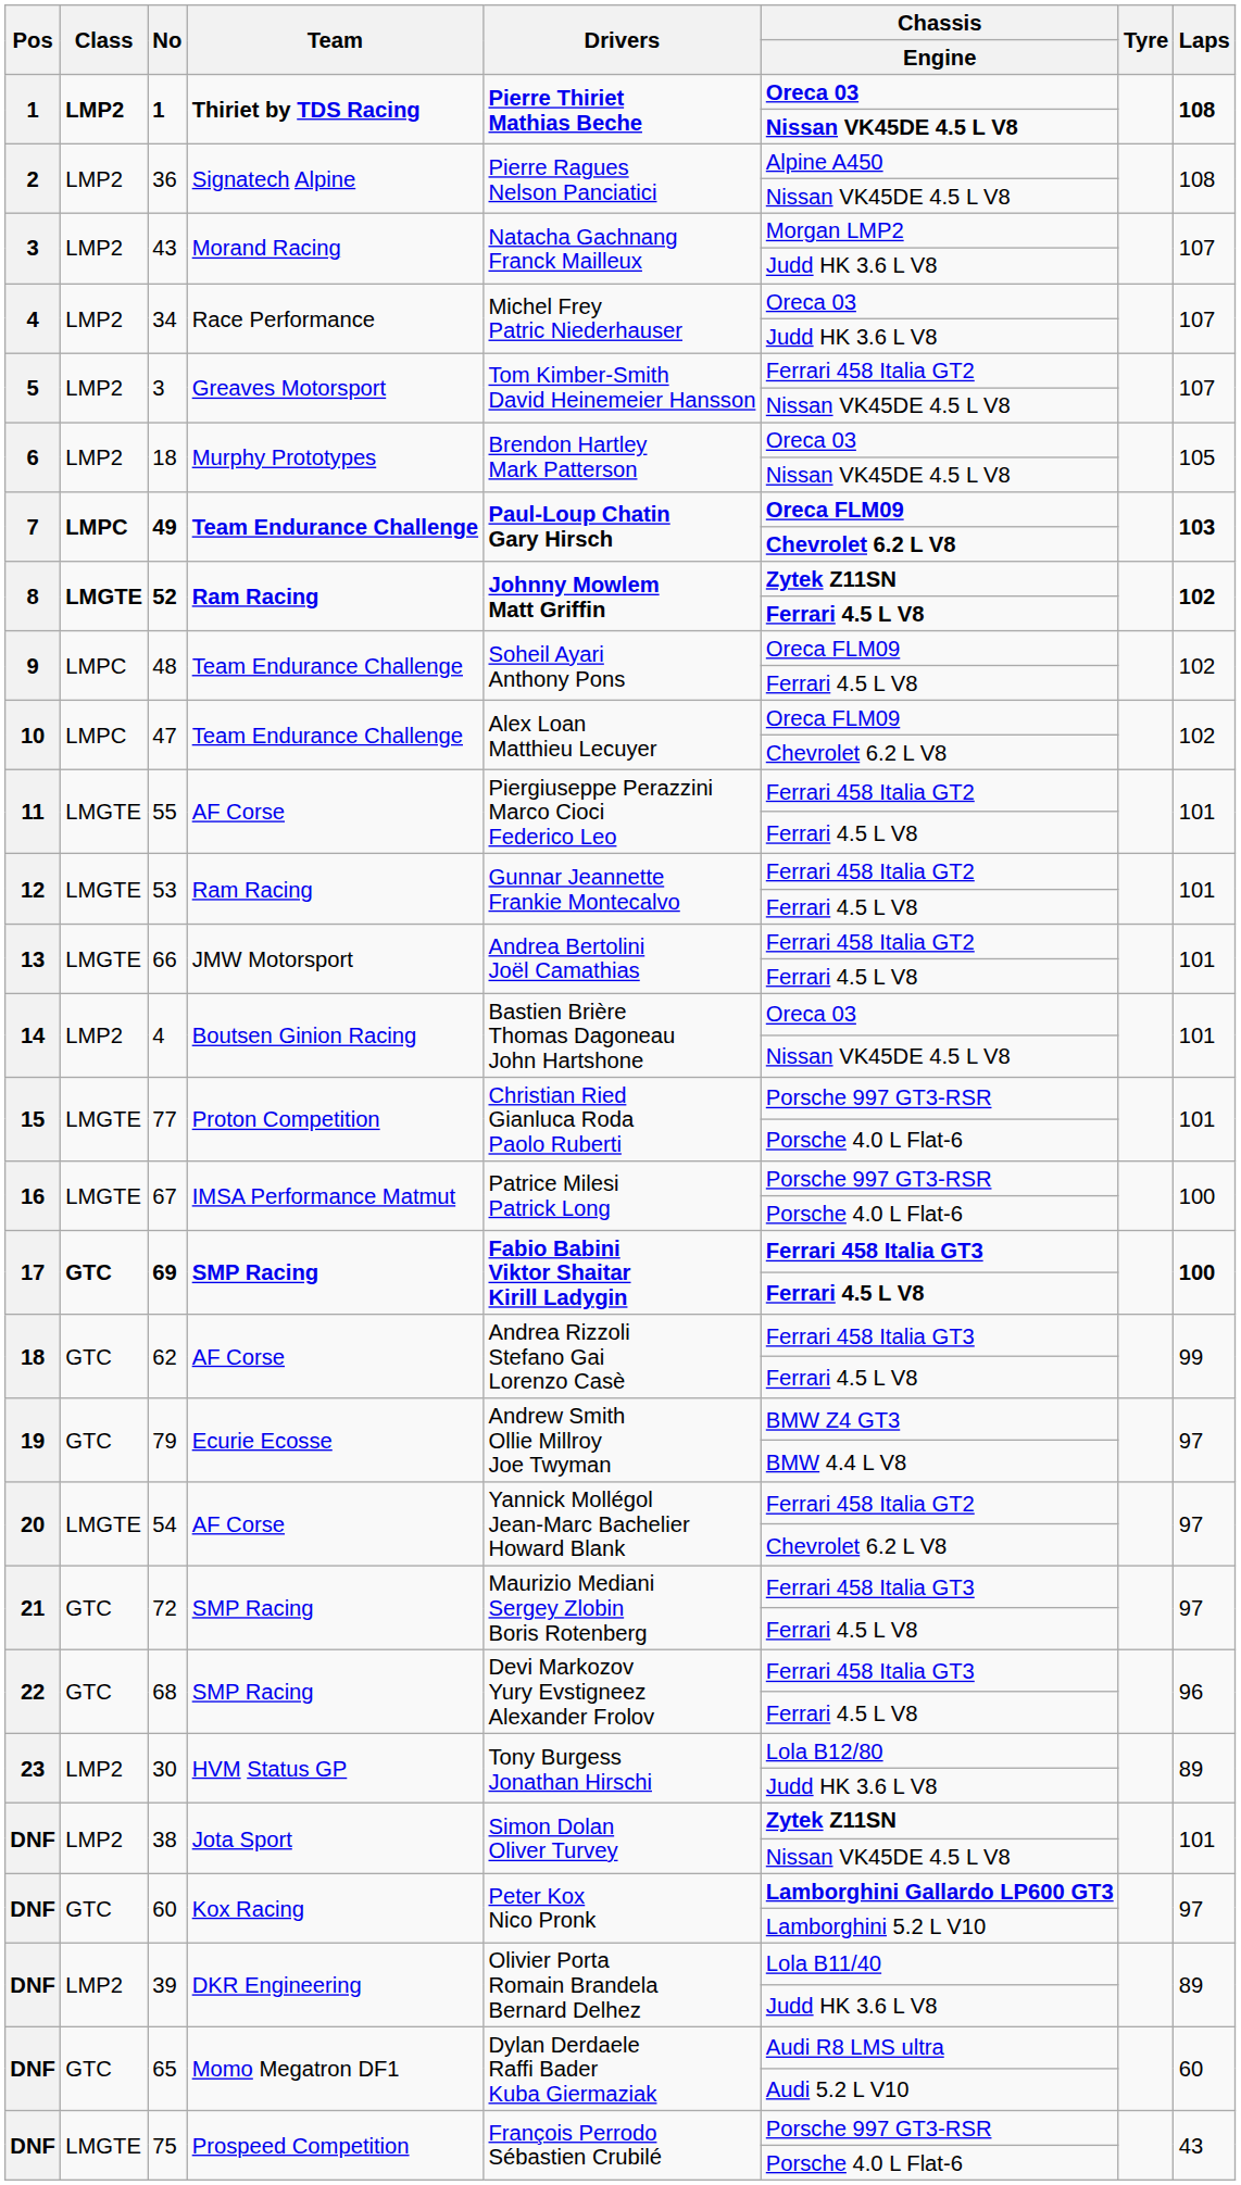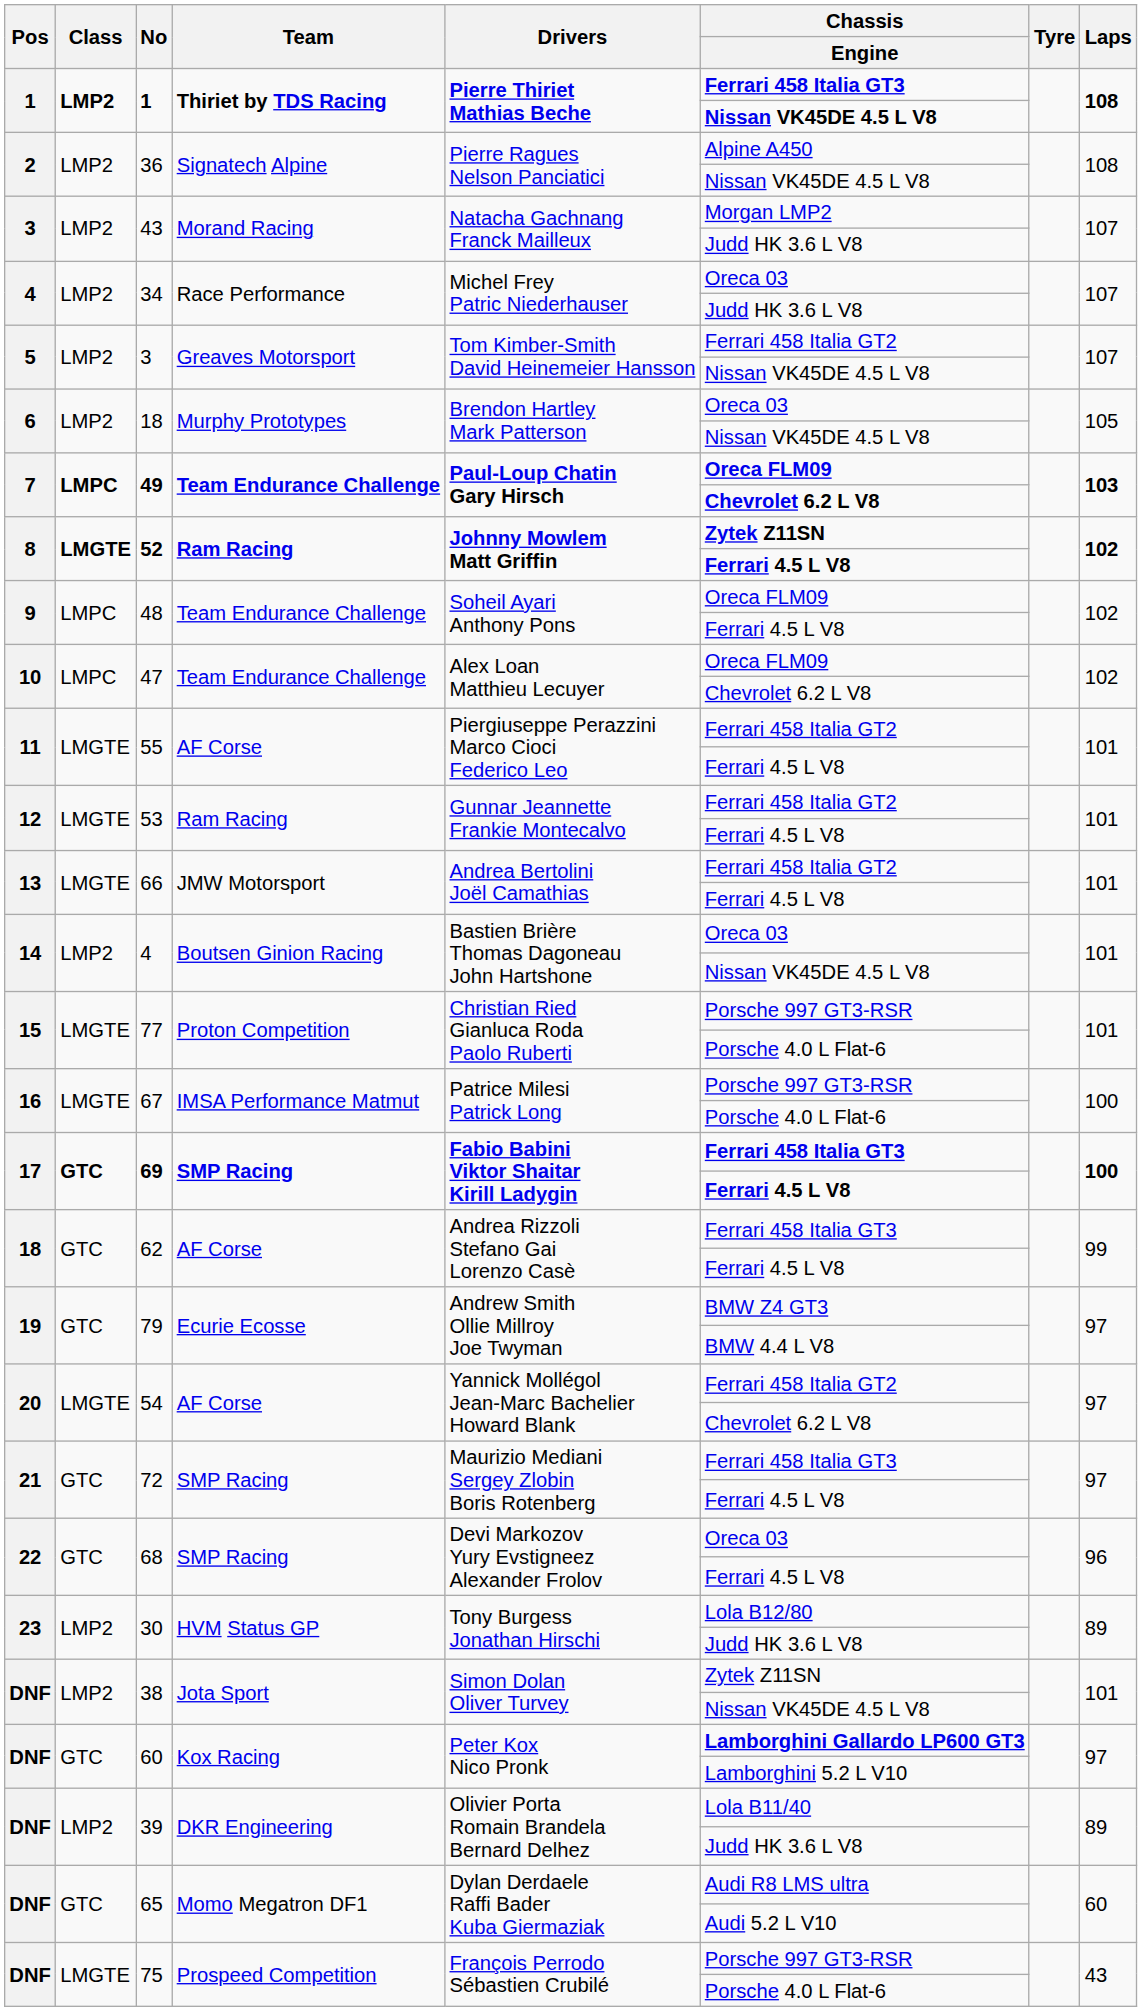row 3 | Chassis / Engine: Oreca 03 -> Ferrari 458 Italia GT3
row 45 | Chassis / Engine: Ferrari 458 Italia GT3 -> Oreca 03
row 49 | Chassis / Engine: bold -> normal
